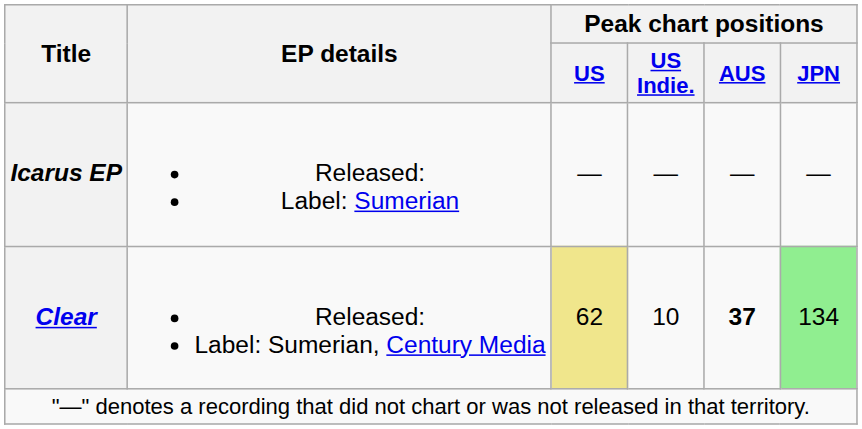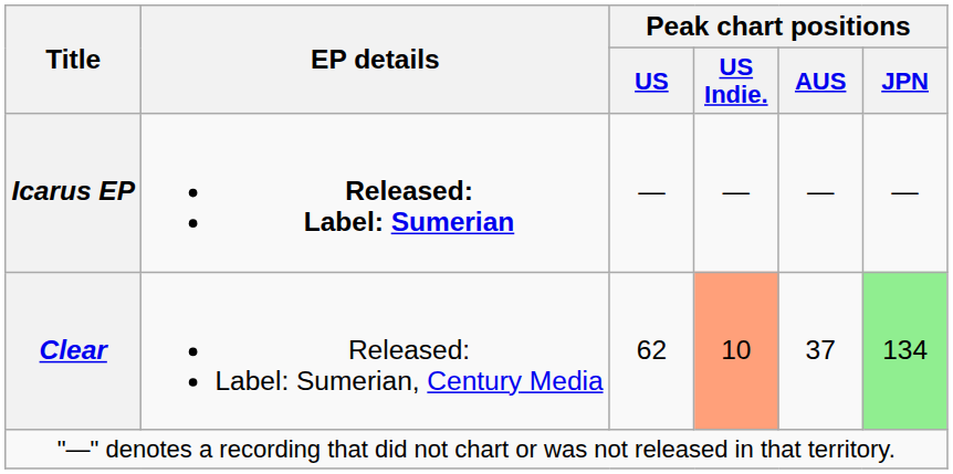Icarus EP | EP details: normal -> bold
Clear | Peak chart positions / US: khaki background -> no background
Clear | Peak chart positions / US Indie.: no background -> lightsalmon background
Clear | Peak chart positions / AUS: bold -> normal
